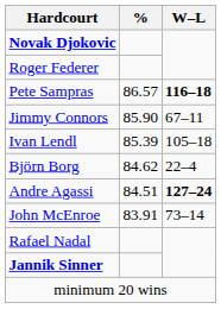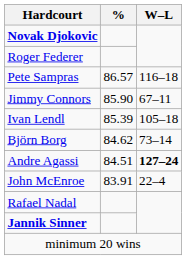Pete Sampras | W–L: bold -> normal
Björn Borg | W–L: 22–4 -> 73–14
John McEnroe | W–L: 73–14 -> 22–4
